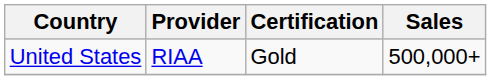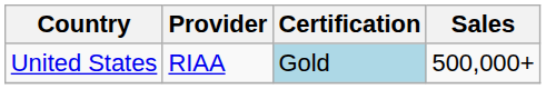United States | Certification: no background -> lightblue background
